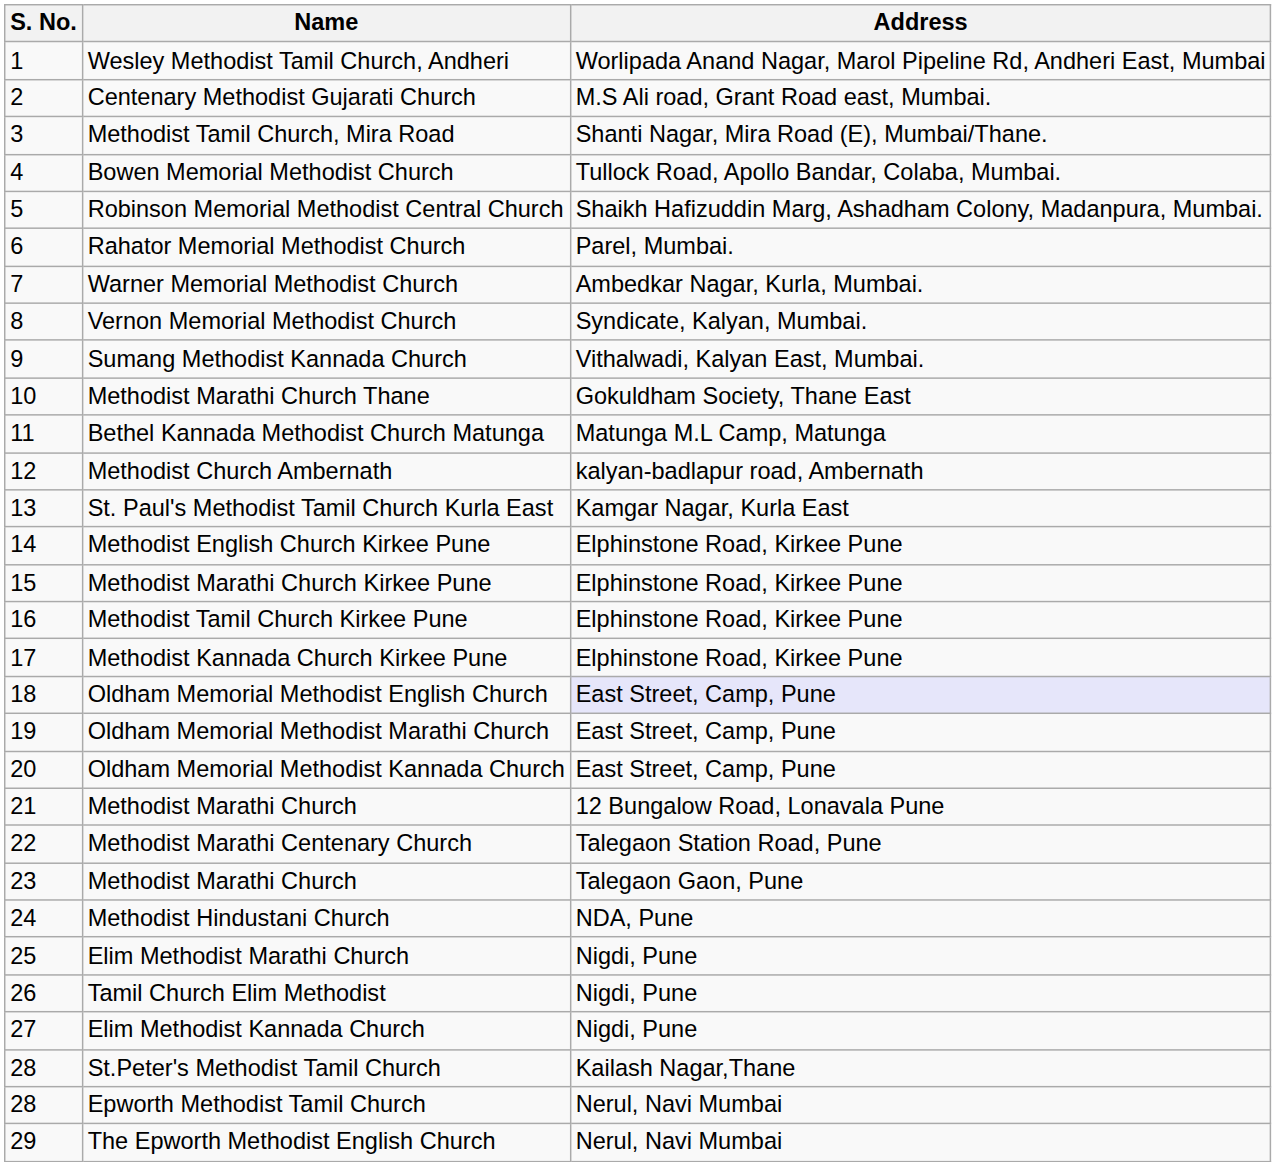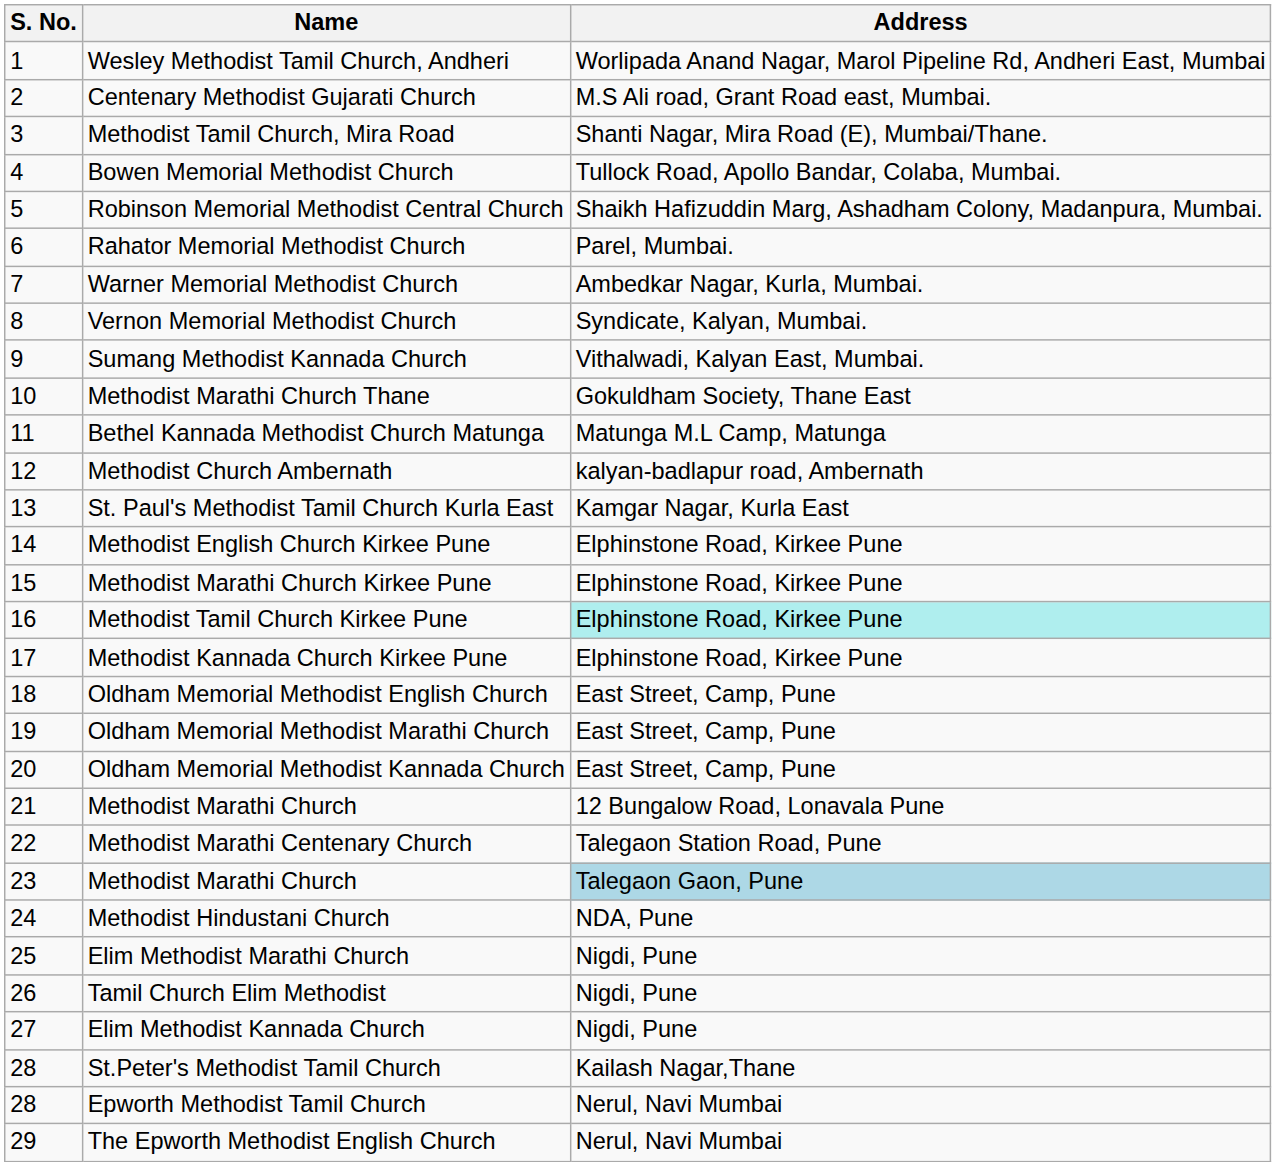Methodist Tamil Church Kirkee Pune | Address: no background -> paleturquoise background
Oldham Memorial Methodist English Church | Address: lavender background -> no background
23 / Methodist Marathi Church | Address: no background -> lightblue background
